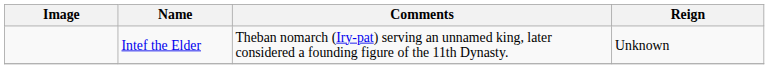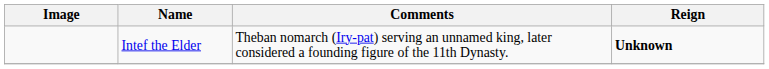Intef the Elder | Reign: normal -> bold
